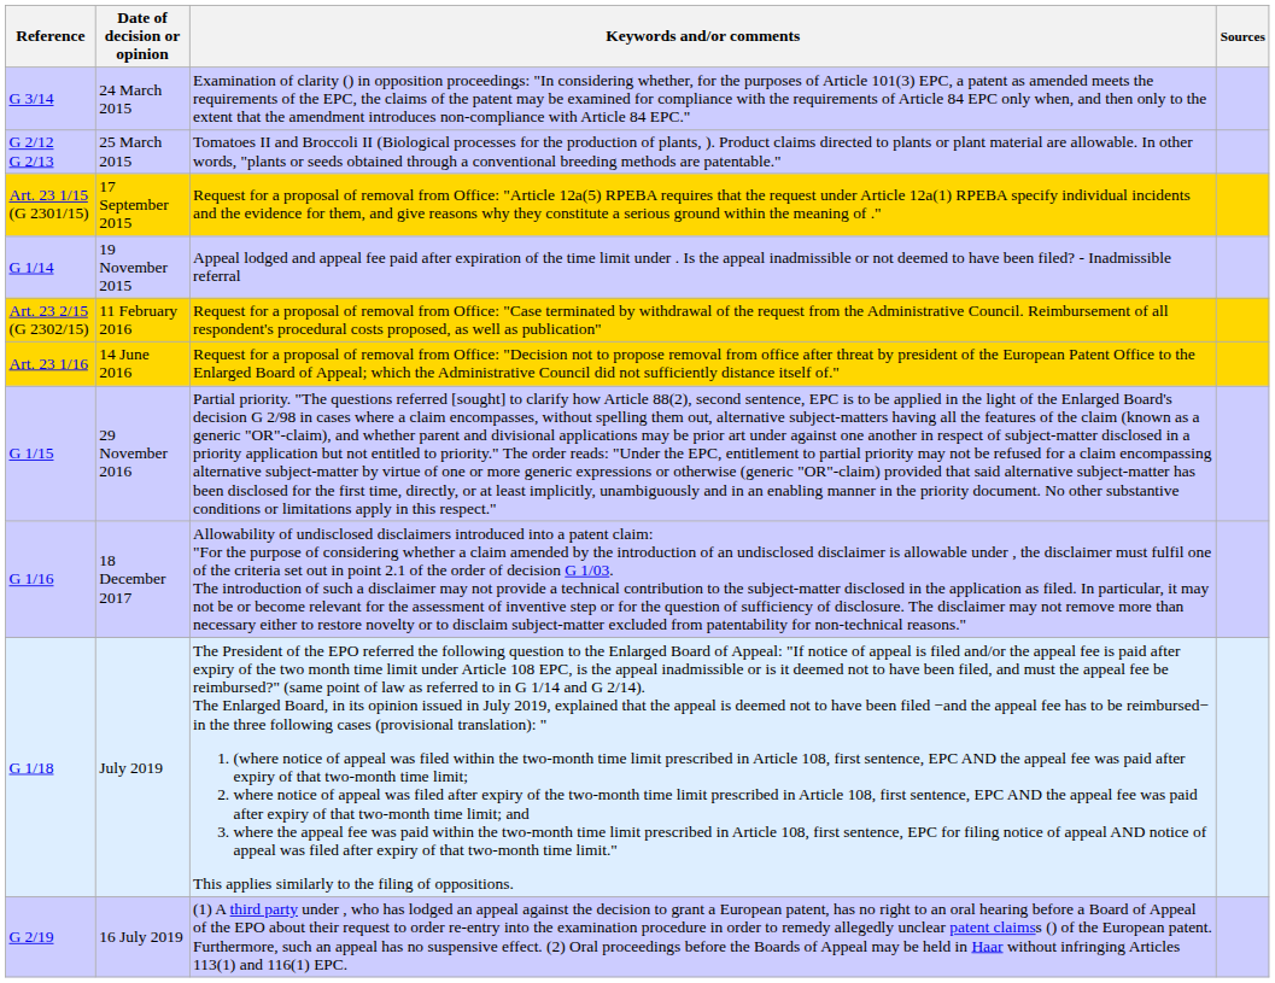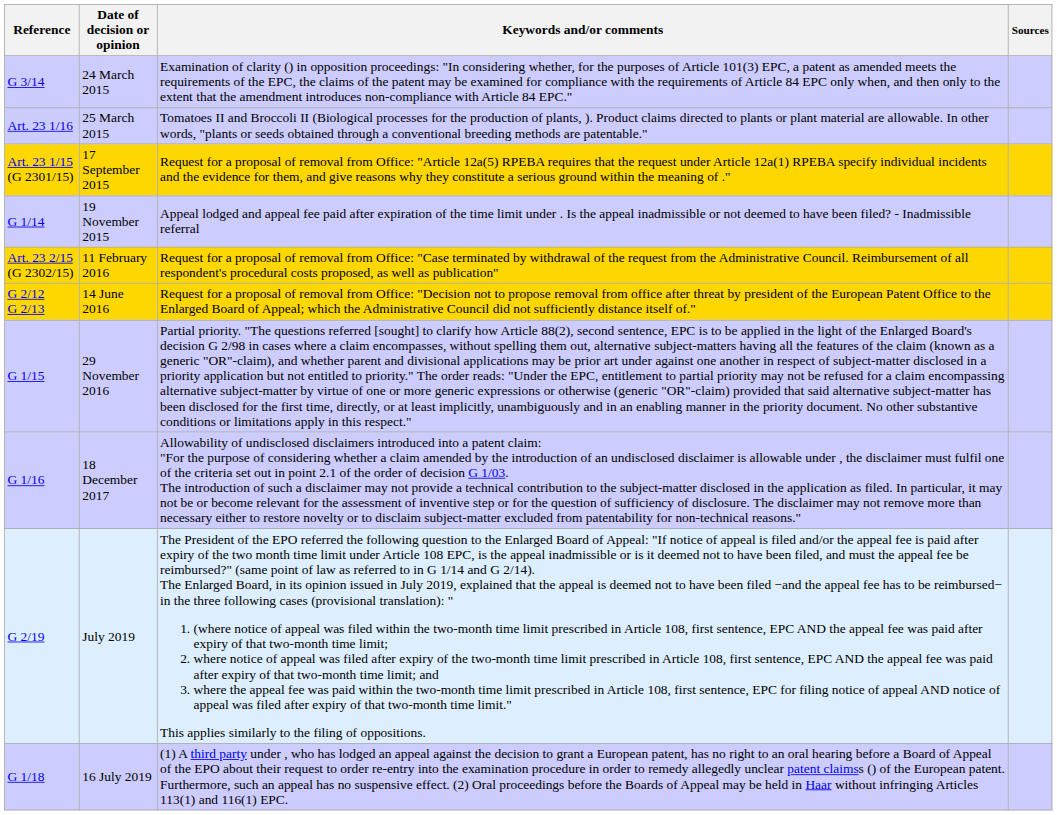25 March 2015 | Reference: G 2/12 G 2/13 -> Art. 23 1/16
14 June 2016 | Reference: Art. 23 1/16 -> G 2/12 G 2/13
July 2019 | Reference: G 1/18 -> G 2/19
16 July 2019 | Reference: G 2/19 -> G 1/18
